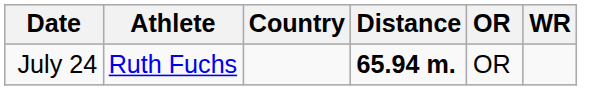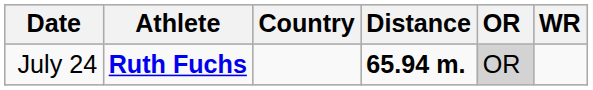July 24 | Athlete: normal -> bold
July 24 | OR: no background -> lightgrey background
